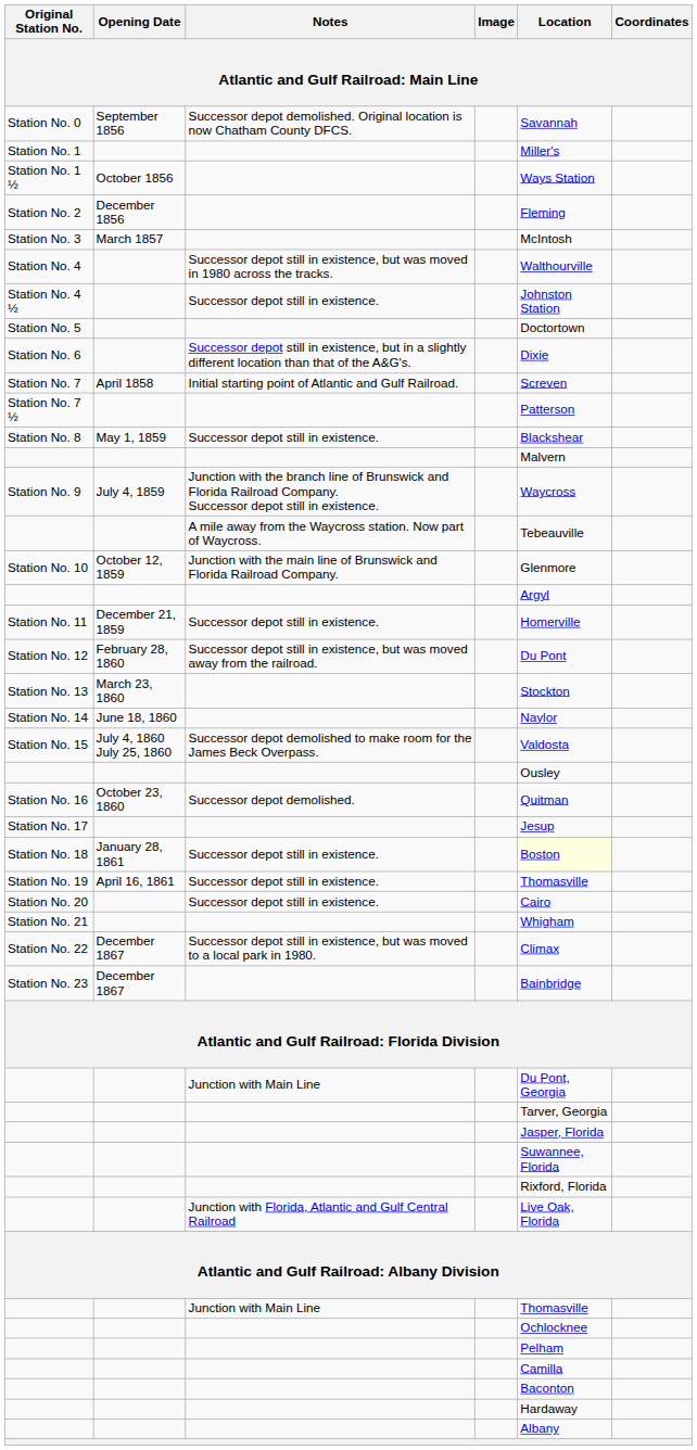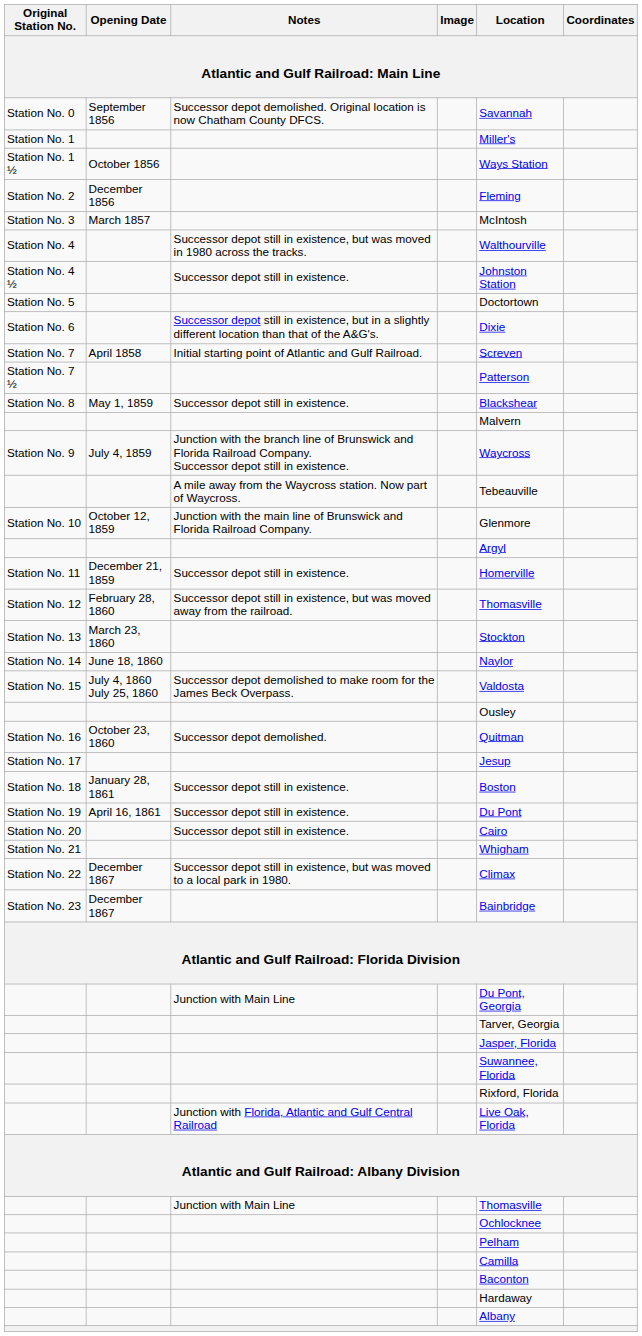Station No. 12 | Location: Du Pont -> Thomasville
Station No. 18 | Location: lightyellow background -> no background
Station No. 19 | Location: Thomasville -> Du Pont
